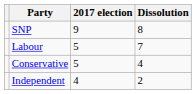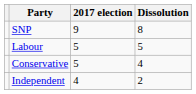Labour | Dissolution: 7 -> 5
